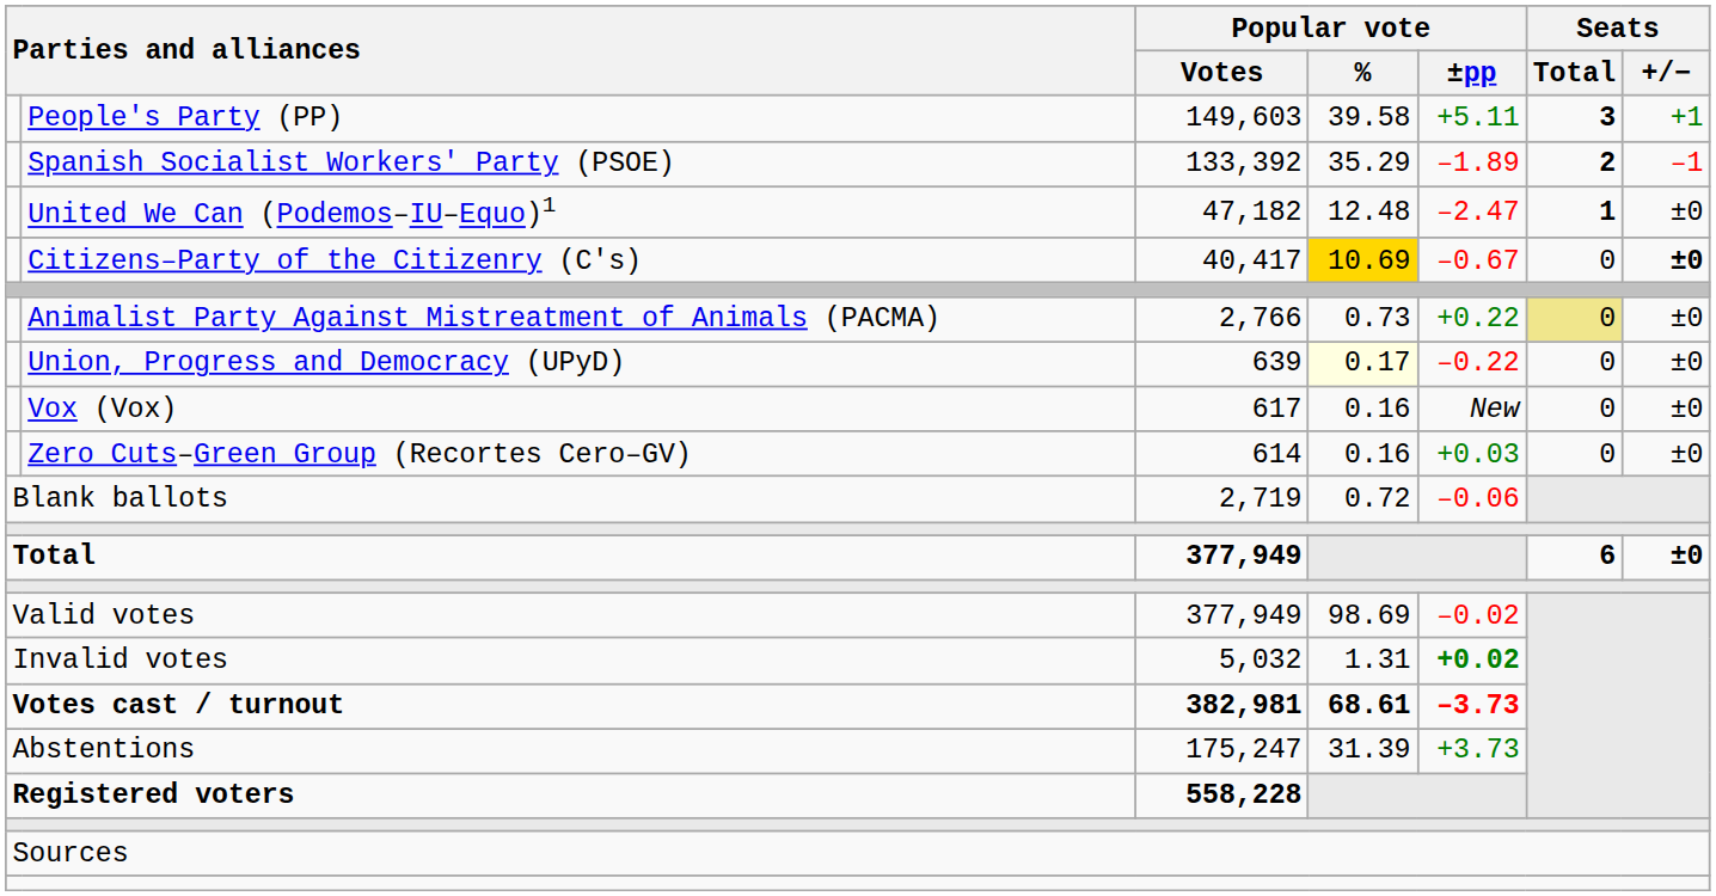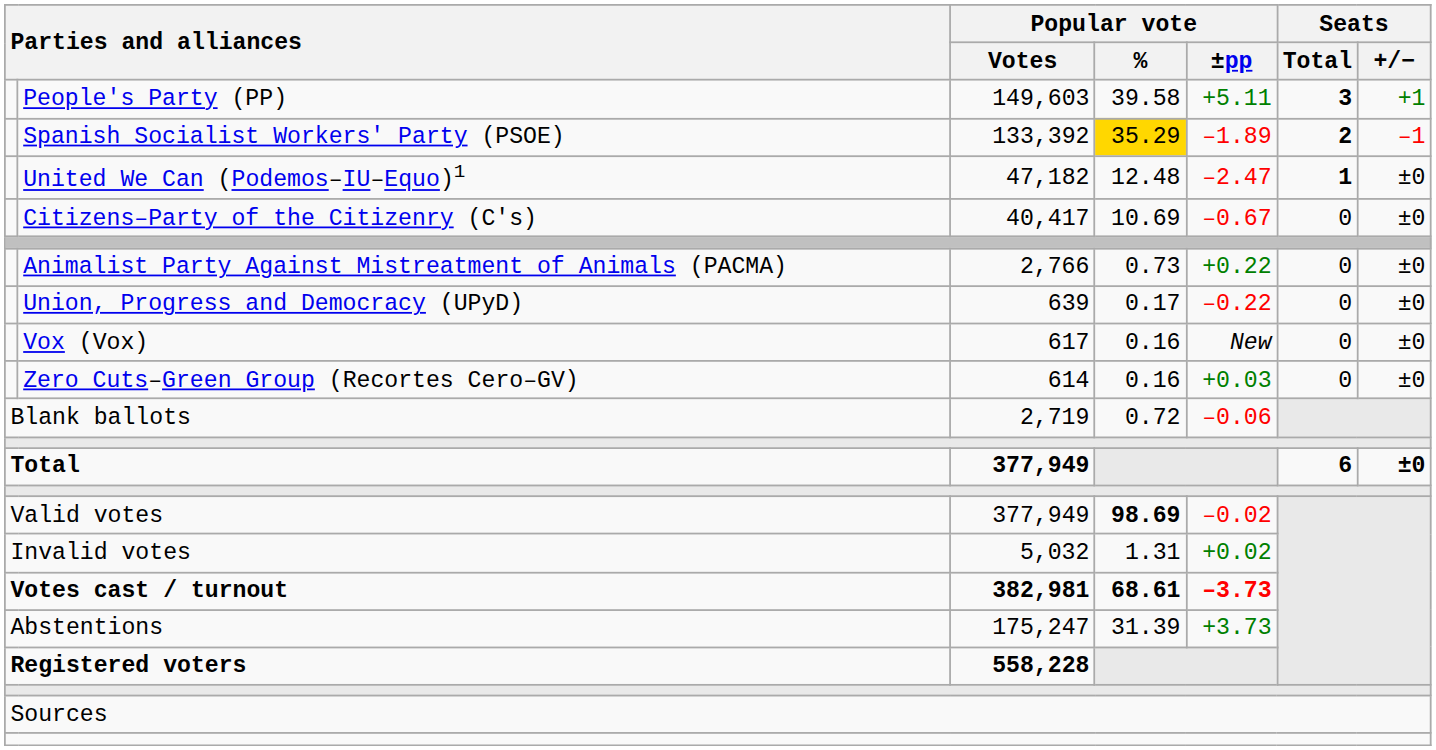Spanish Socialist Workers' Party (PSOE) | Popular vote / %: no background -> gold background
Citizens–Party of the Citizenry (C's) | Popular vote / %: gold background -> no background
Citizens–Party of the Citizenry (C's) | Seats / +/−: bold -> normal
Animalist Party Against Mistreatment of Animals (PACMA) | Seats / Total: khaki background -> no background
Union, Progress and Democracy (UPyD) | Popular vote / %: lightyellow background -> no background
Valid votes | Popular vote / %: normal -> bold
Invalid votes | Popular vote / ±pp: bold -> normal
